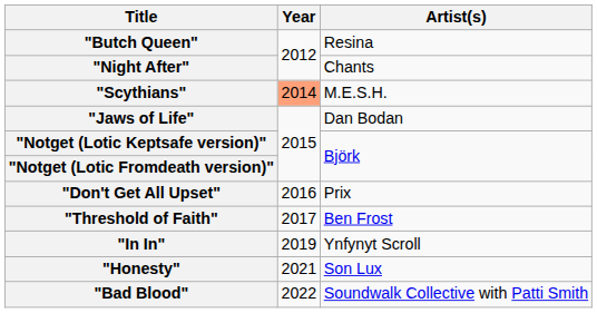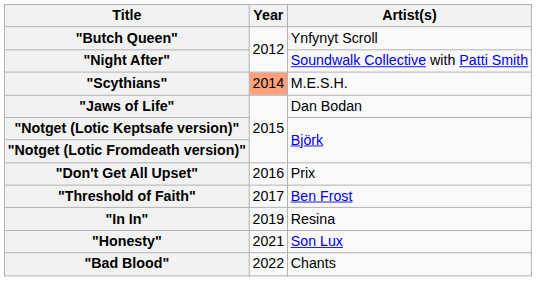"Butch Queen" | Artist(s): Resina -> Ynfynyt Scroll
"Night After" | Artist(s): Chants -> Soundwalk Collective with Patti Smith
"In In" | Artist(s): Ynfynyt Scroll -> Resina
"Bad Blood" | Artist(s): Soundwalk Collective with Patti Smith -> Chants
